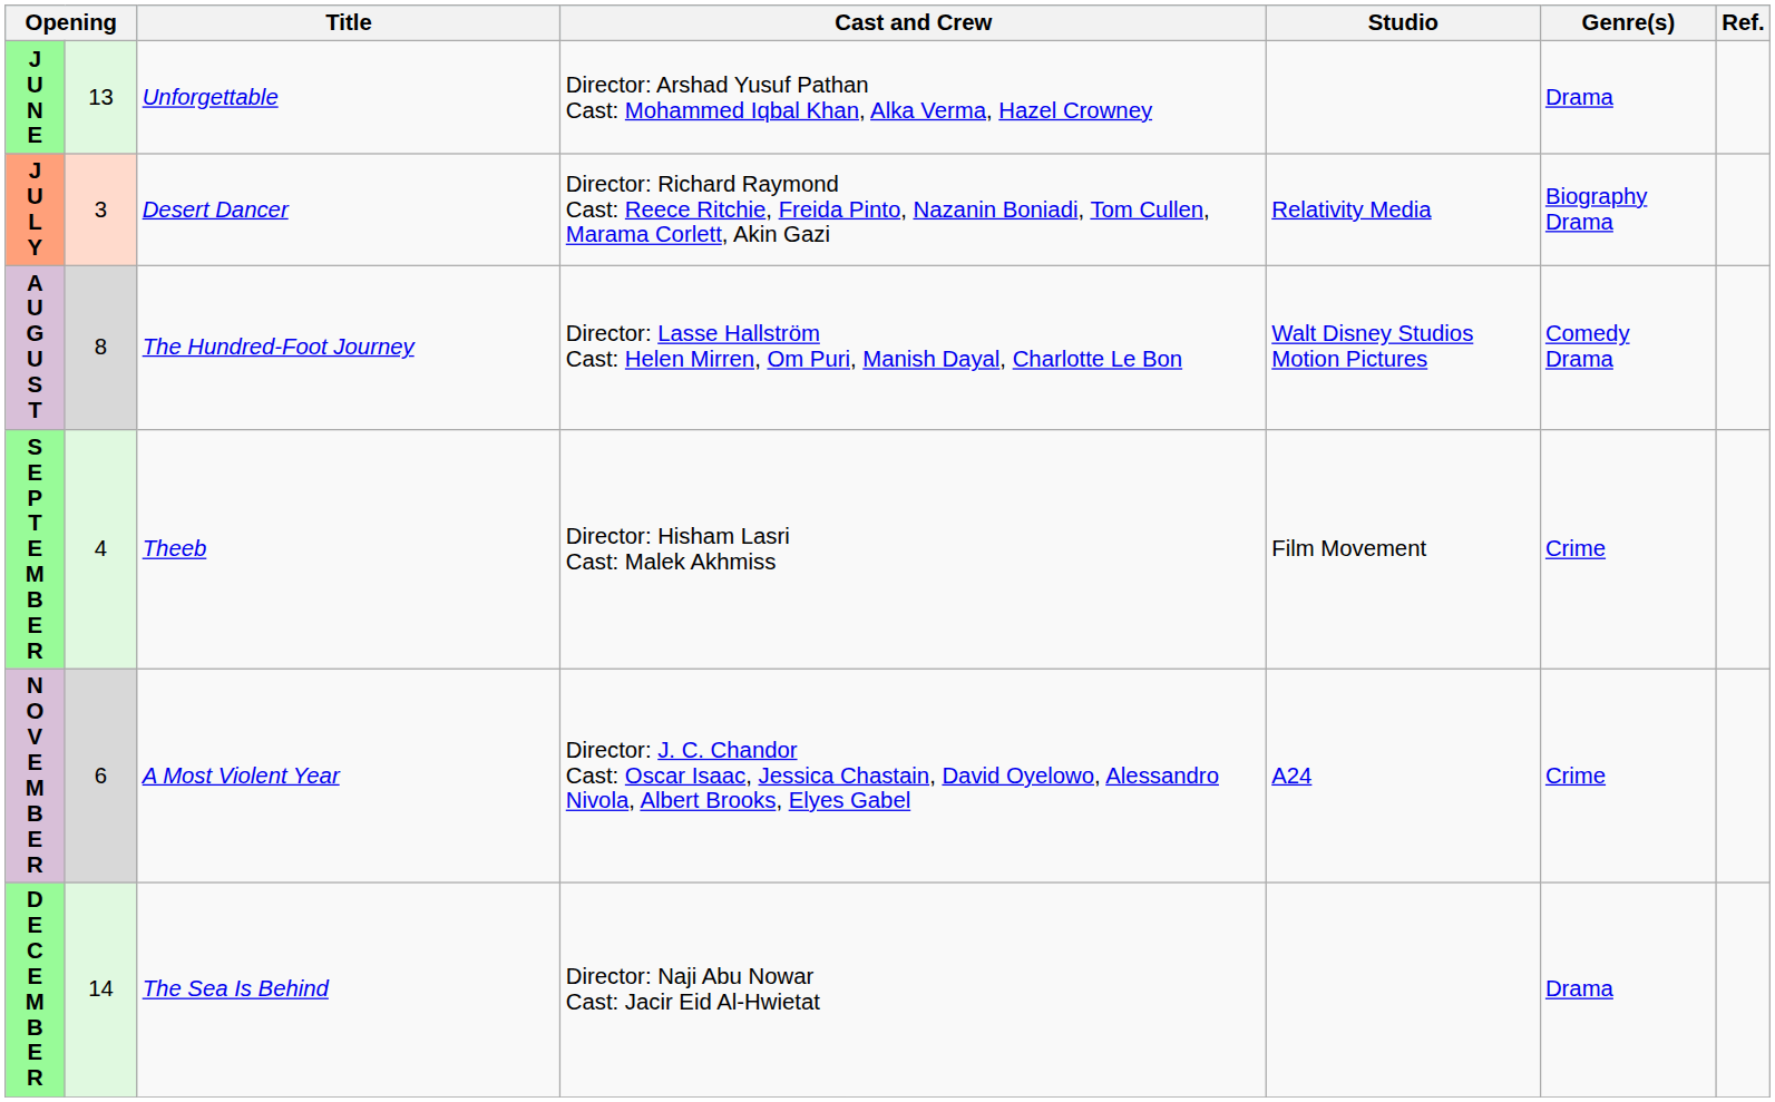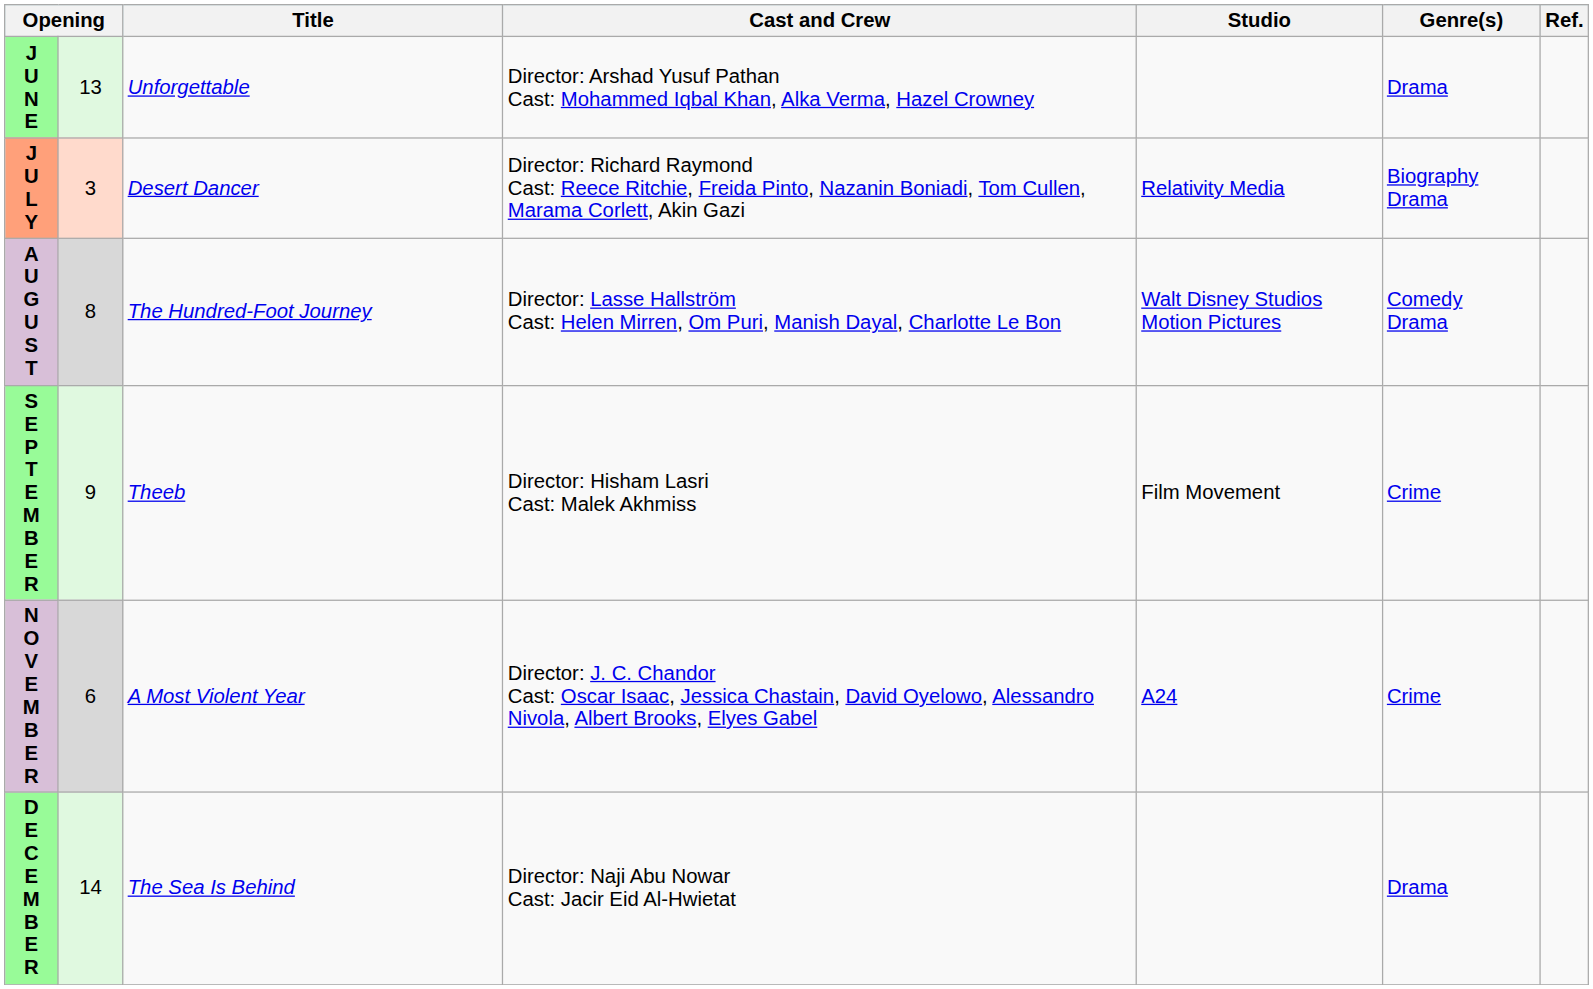S E P T E M B E R | column 2: 4 -> 9
